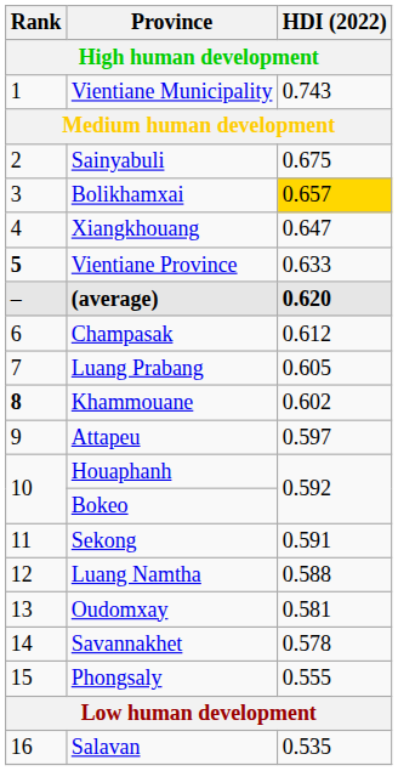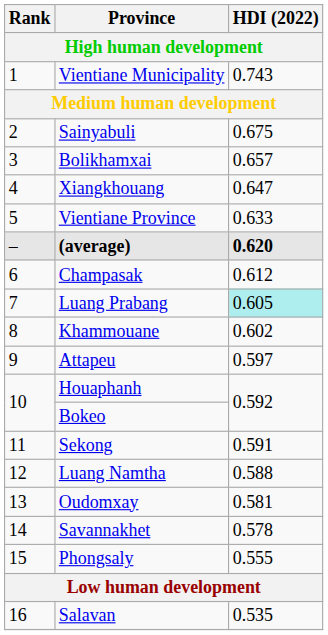Bolikhamxai | HDI (2022): gold background -> no background
Vientiane Province | Rank: bold -> normal
Luang Prabang | HDI (2022): no background -> paleturquoise background
Khammouane | Rank: bold -> normal
